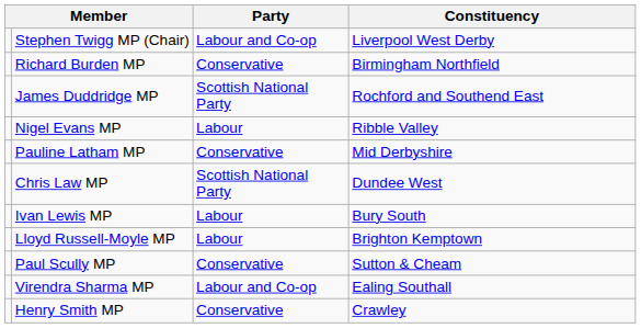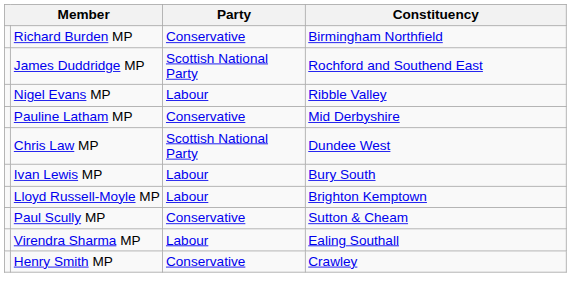- row: Stephen Twigg MP (Chair) | Labour and Co-op | Liverpool West Derby
Virendra Sharma MP | Party: Labour and Co-op -> Labour
